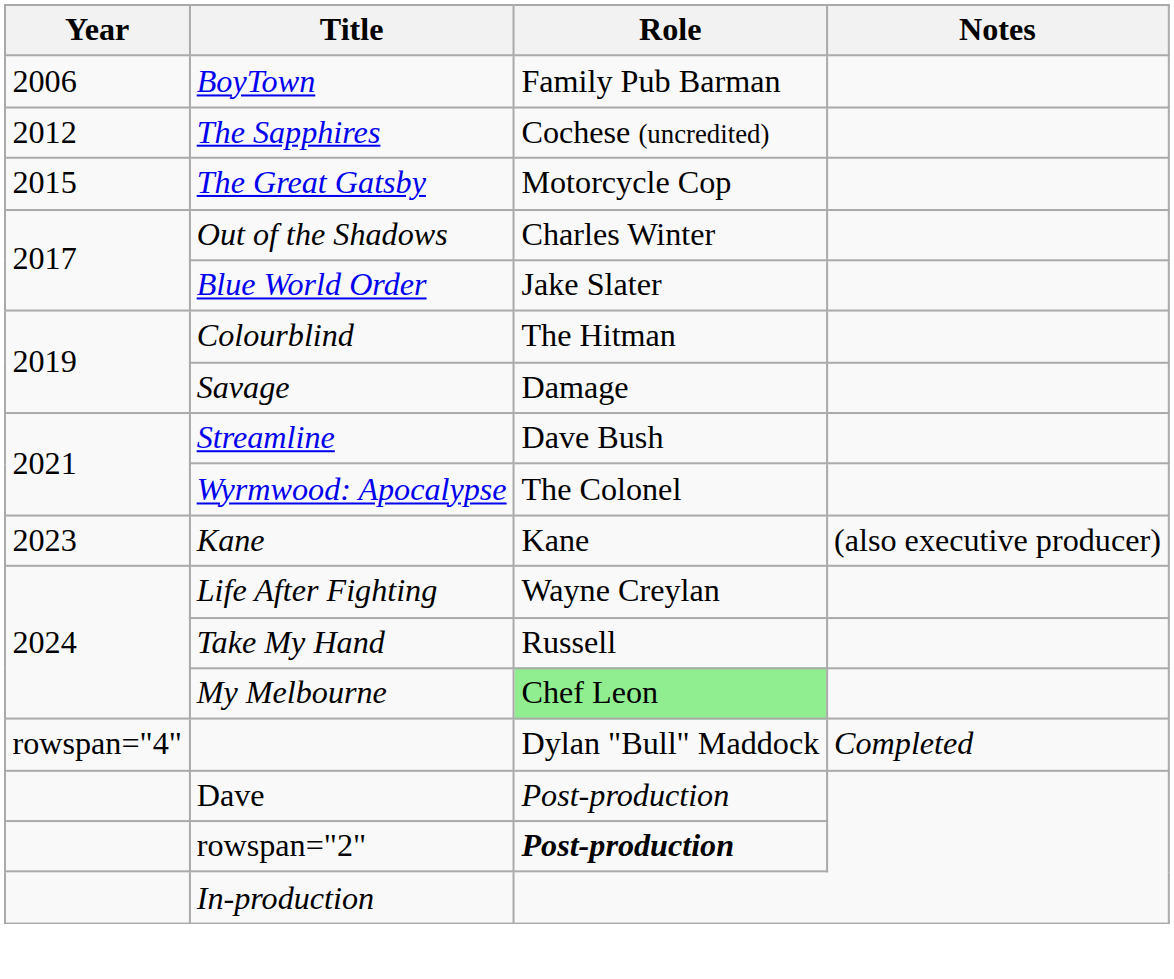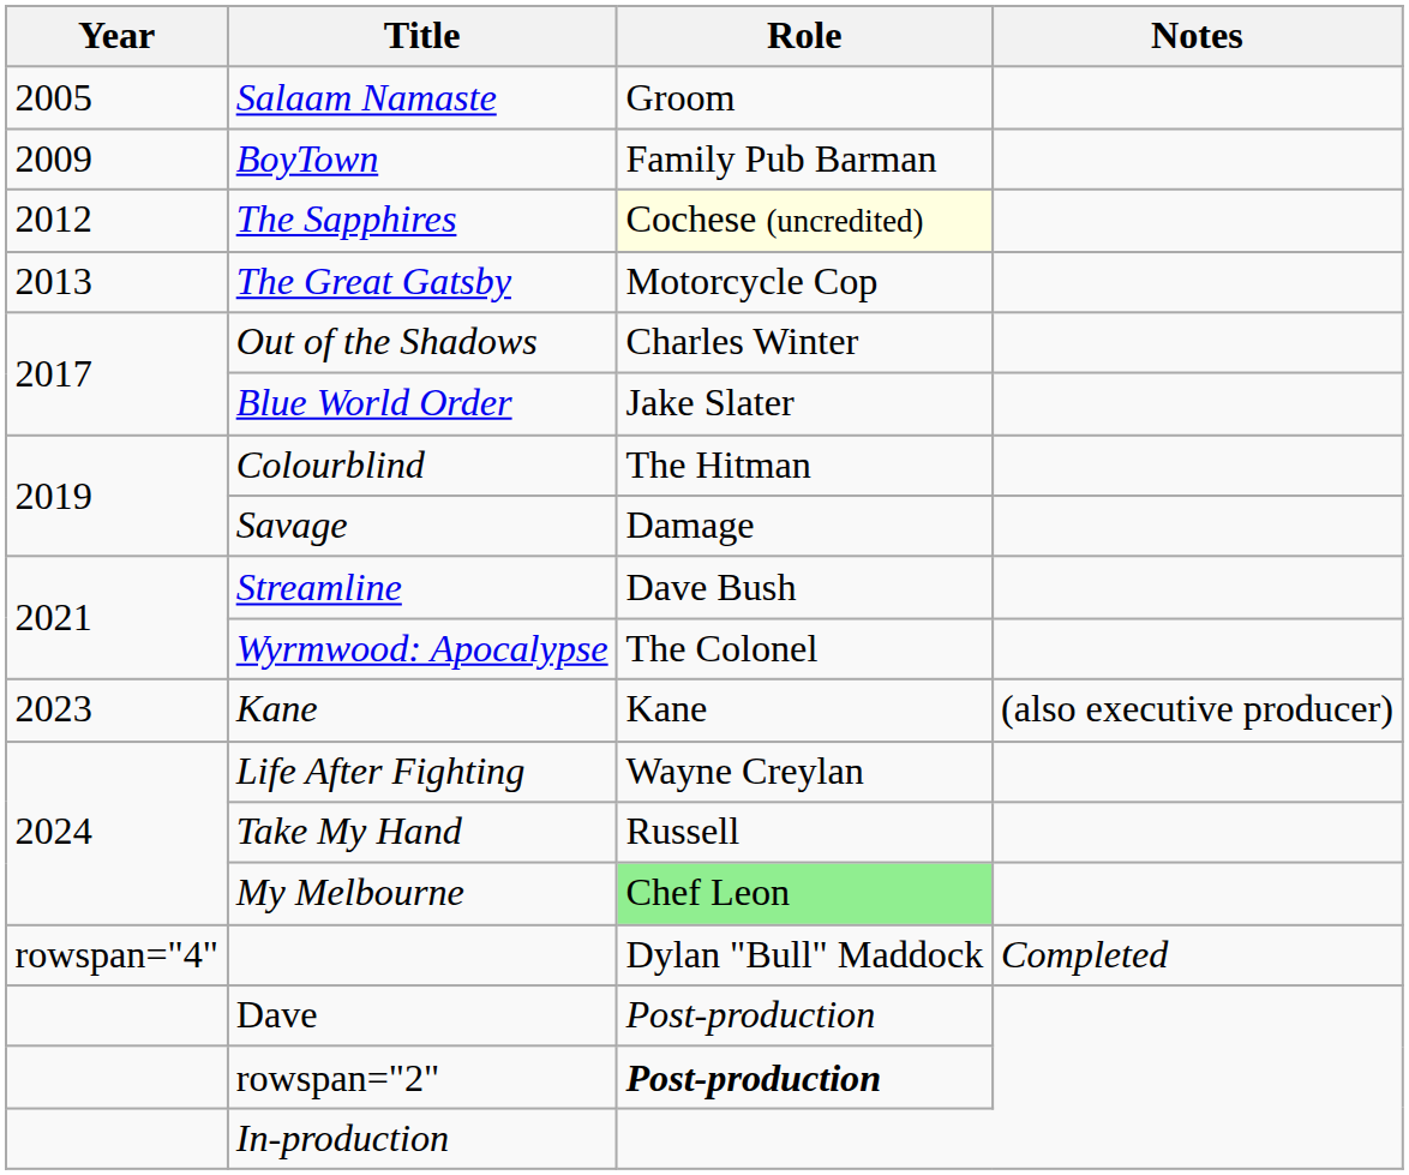+ row: 2005 | Salaam Namaste | Groom
BoyTown | Year: 2006 -> 2009
The Sapphires | Role: no background -> lightyellow background
The Great Gatsby | Year: 2015 -> 2013
